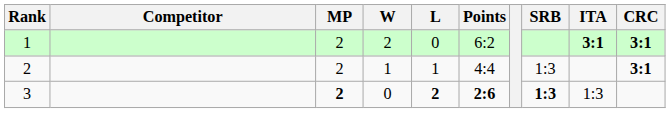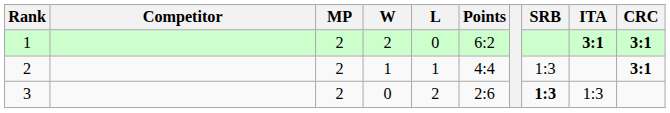3 | MP: bold -> normal
3 | L: bold -> normal
3 | Points: bold -> normal
